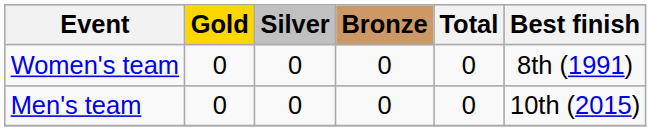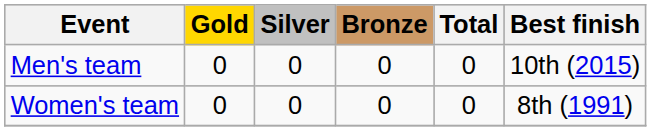rows swapped: Men's team <-> Women's team
